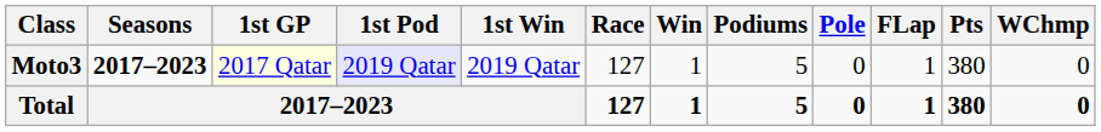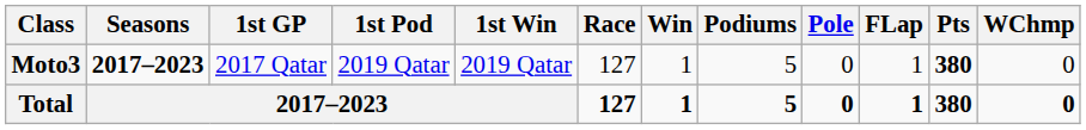Moto3 | 1st GP: lightyellow background -> no background
Moto3 | 1st Pod: lavender background -> no background
Moto3 | Pts: normal -> bold
